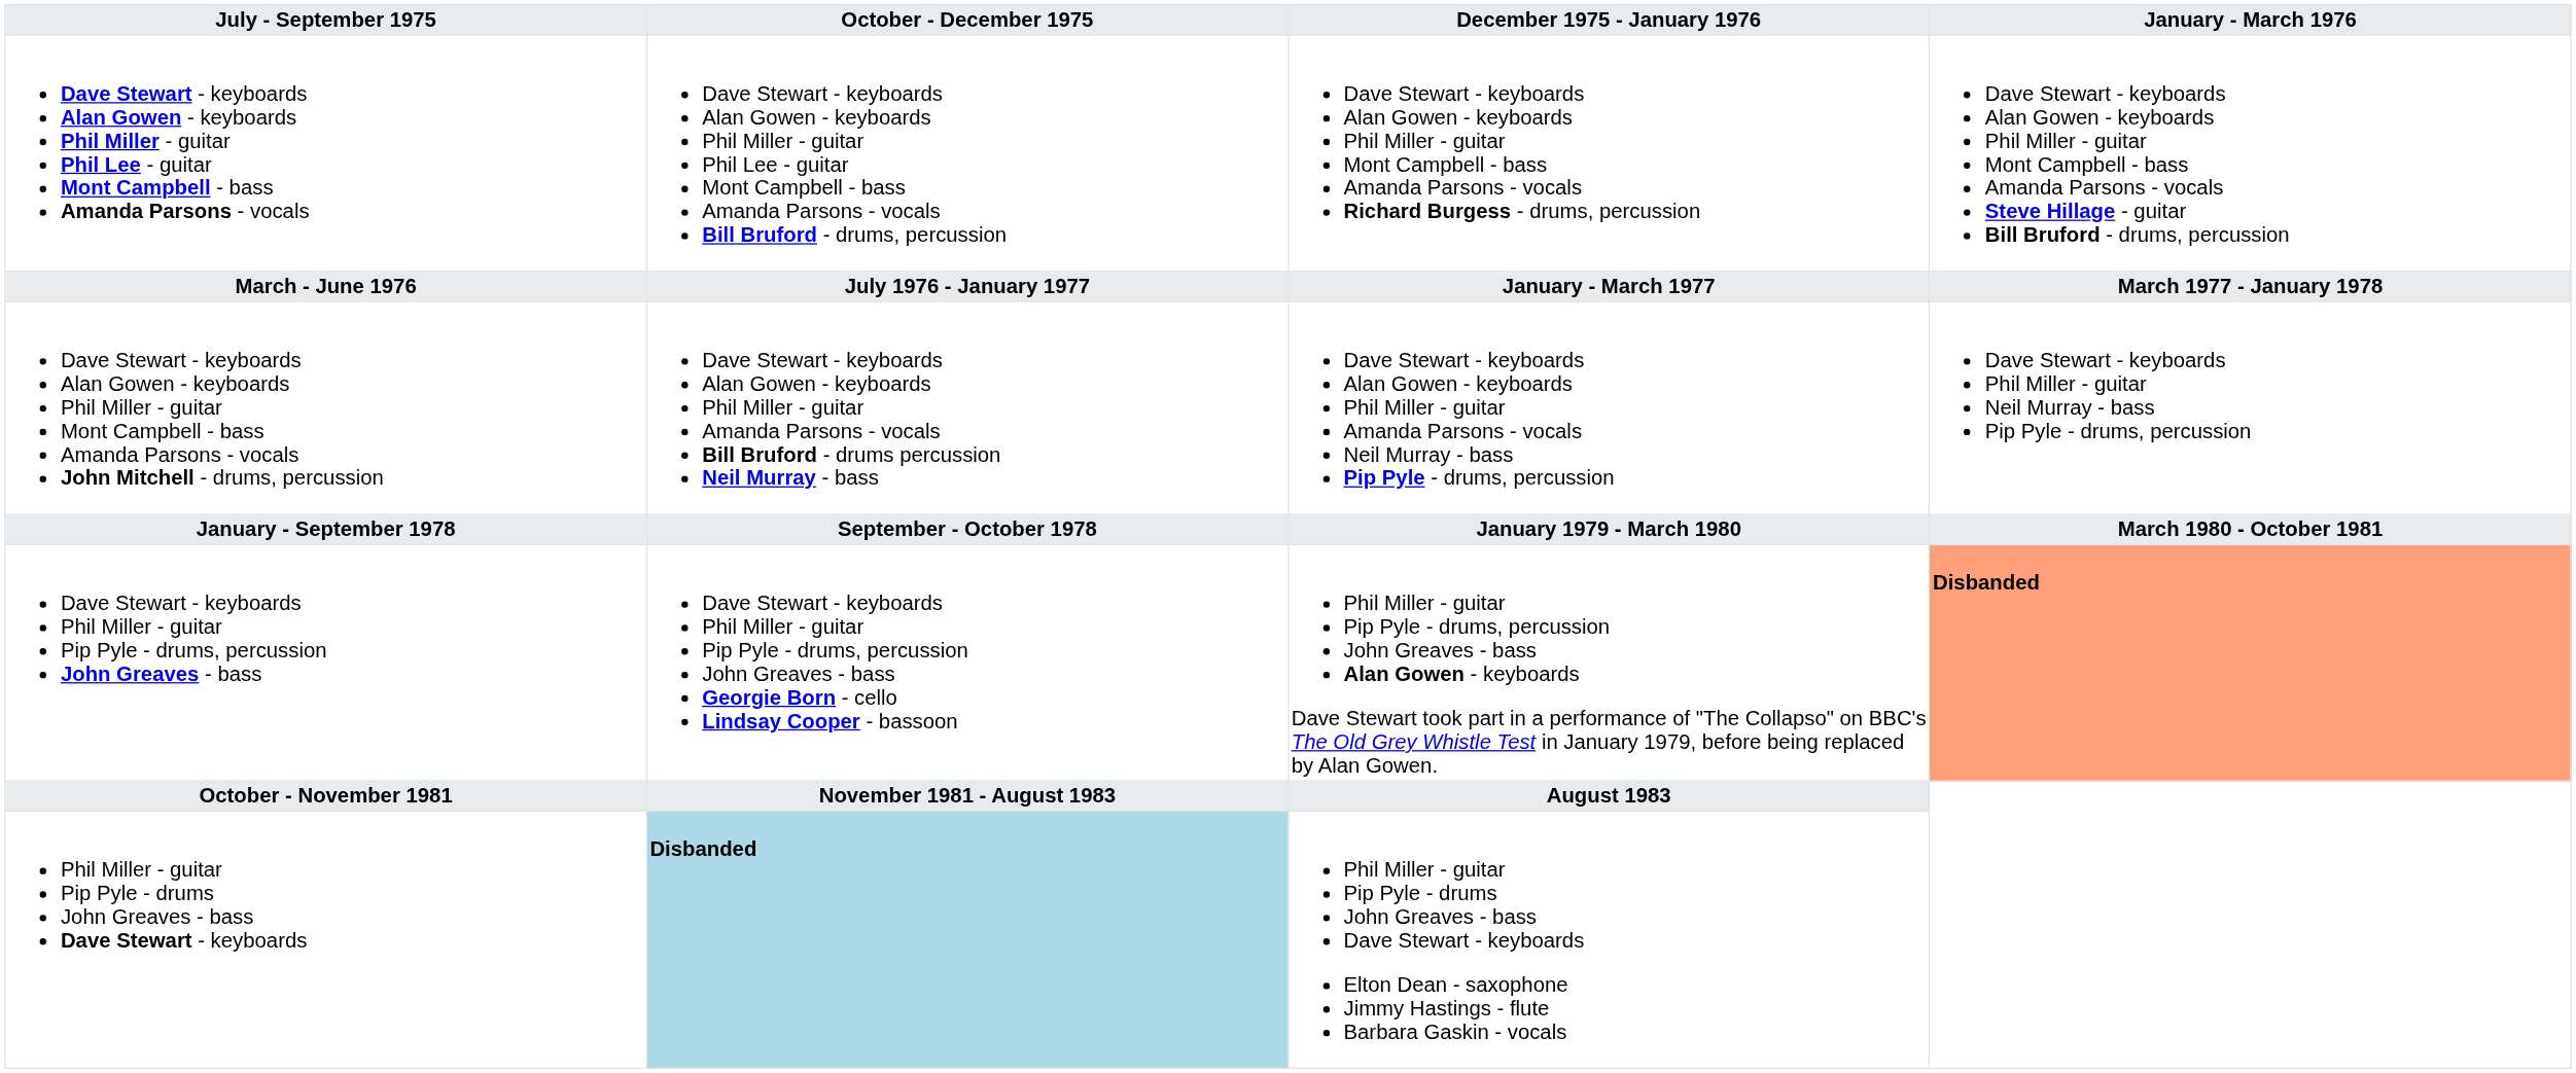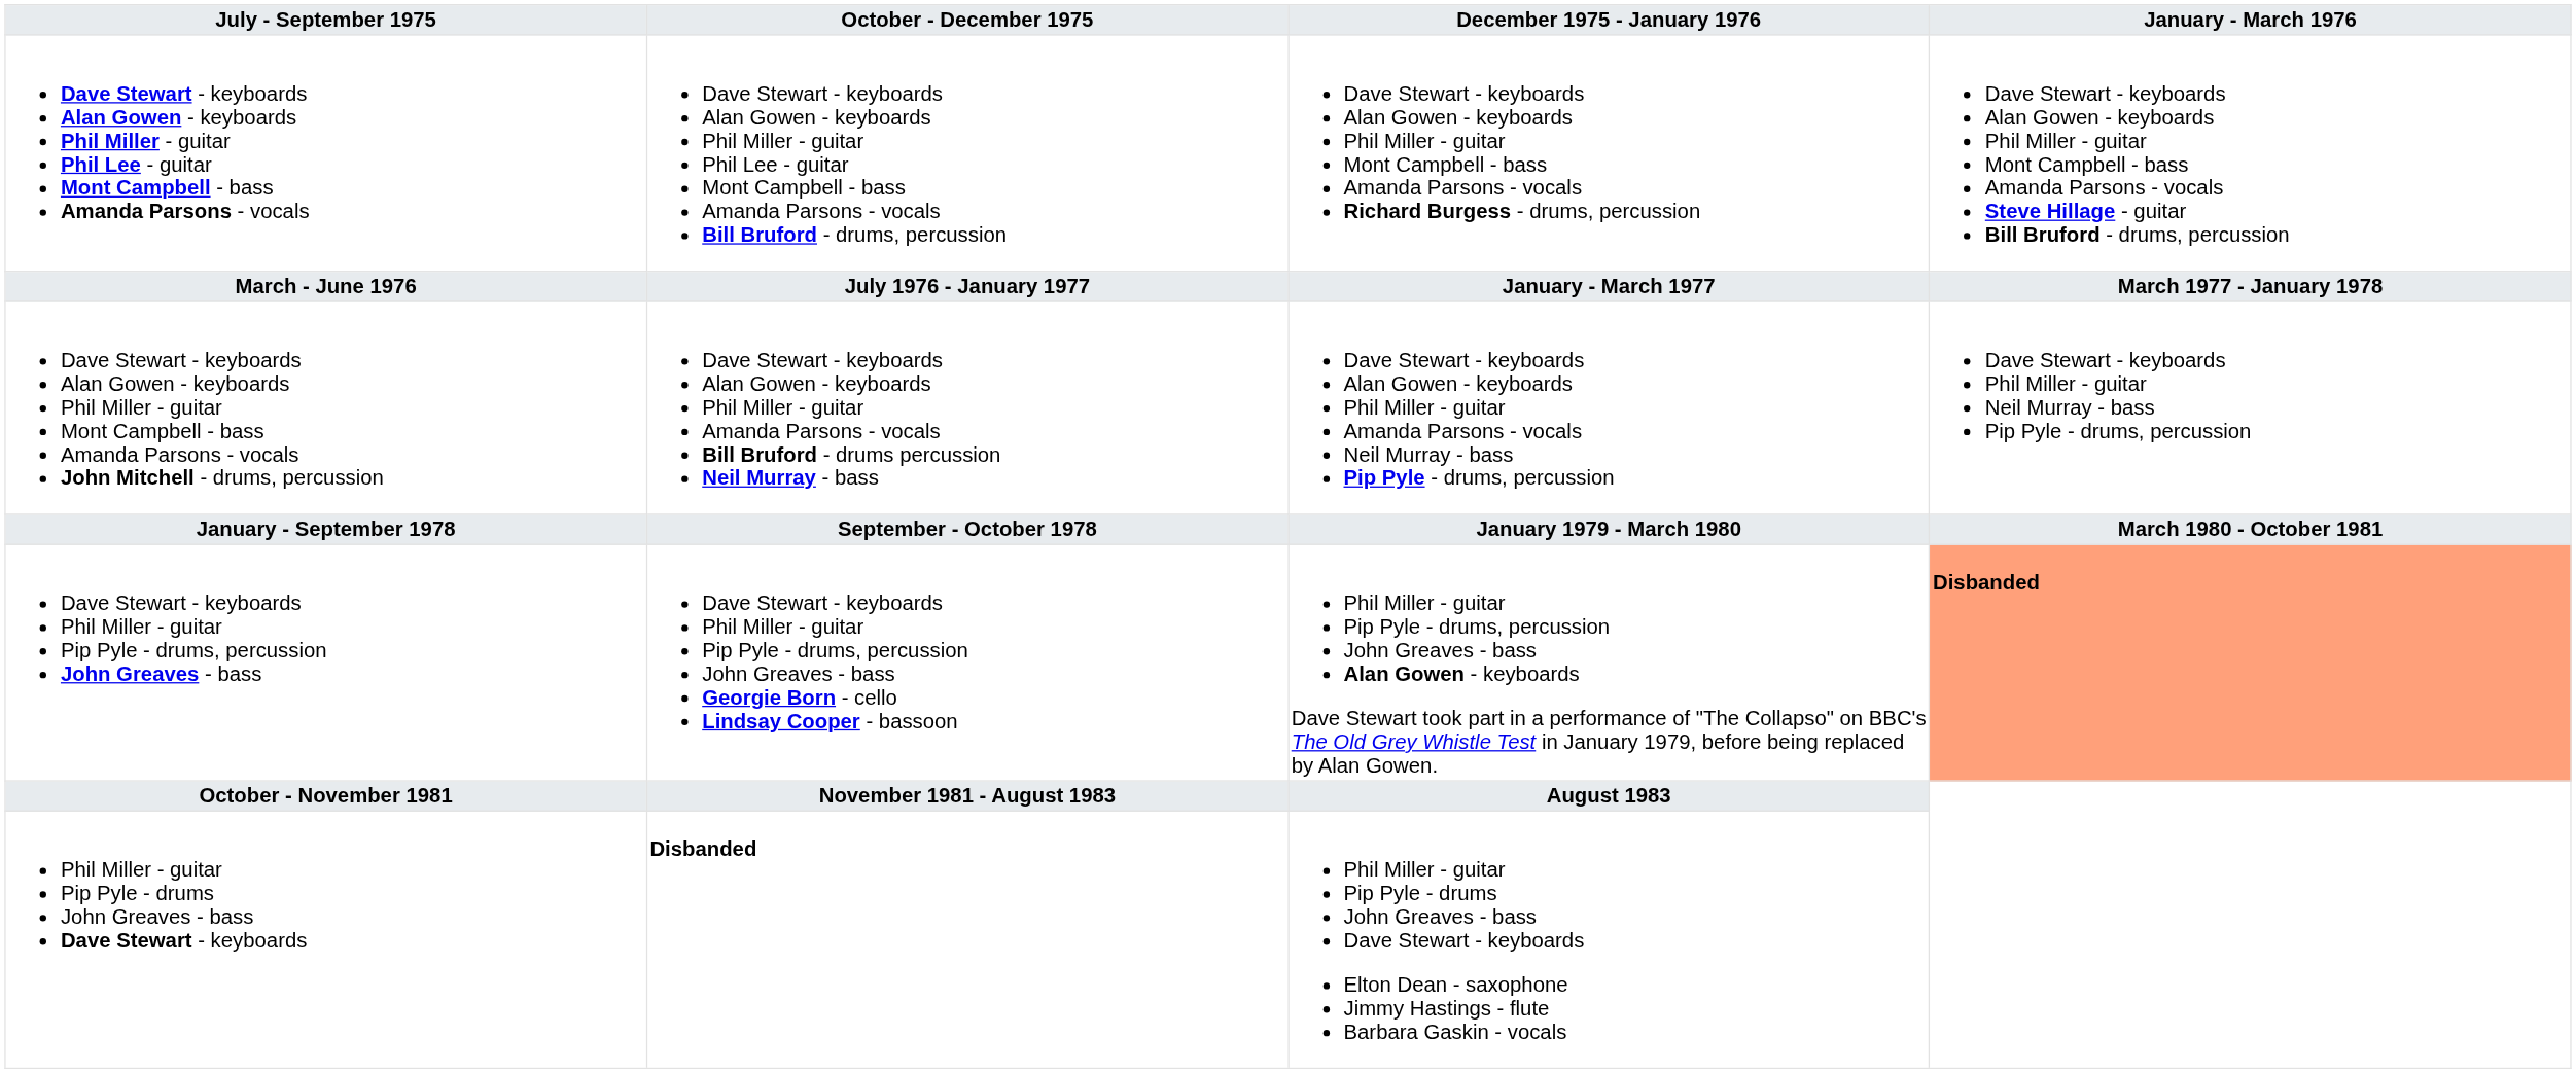row 8 | October - December 1975: lightblue background -> no background
